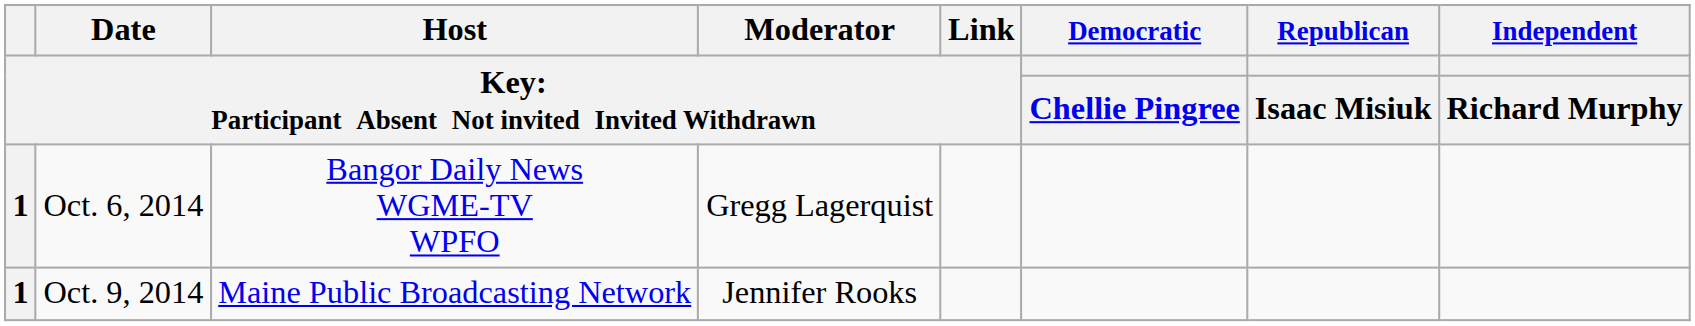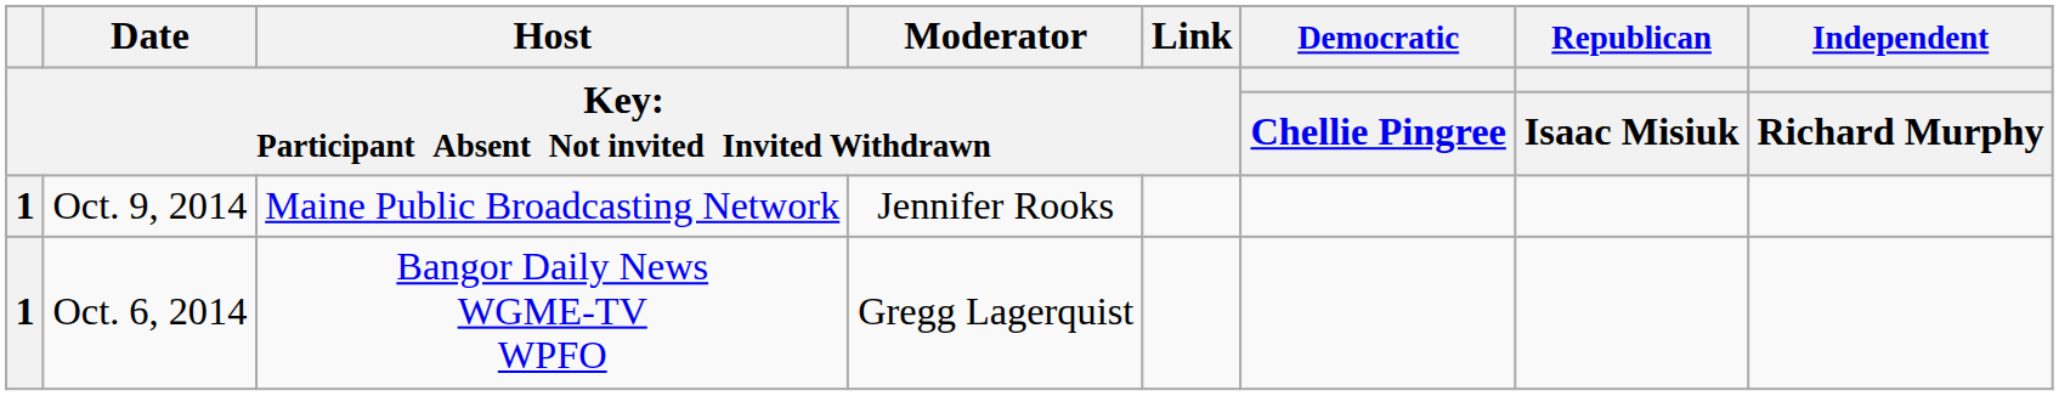rows swapped: Oct. 6, 2014 <-> Oct. 9, 2014
